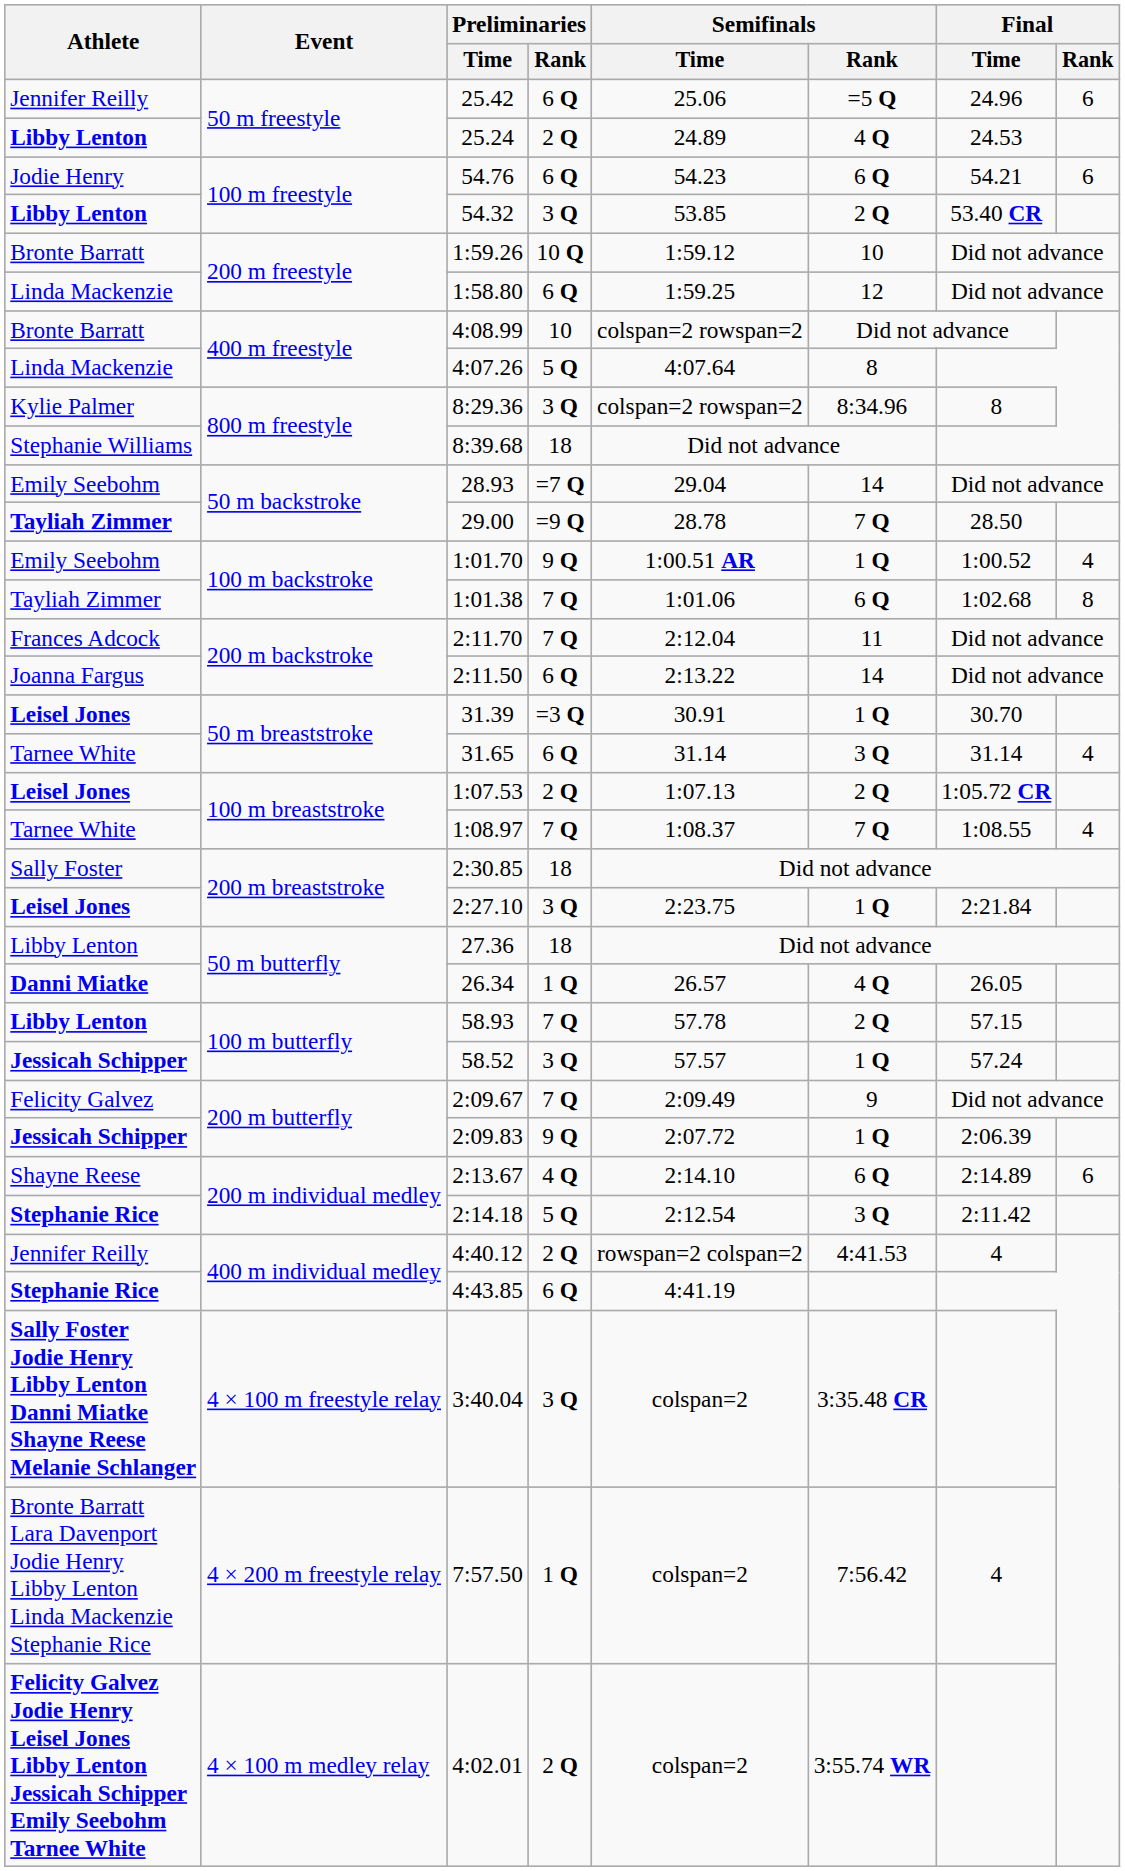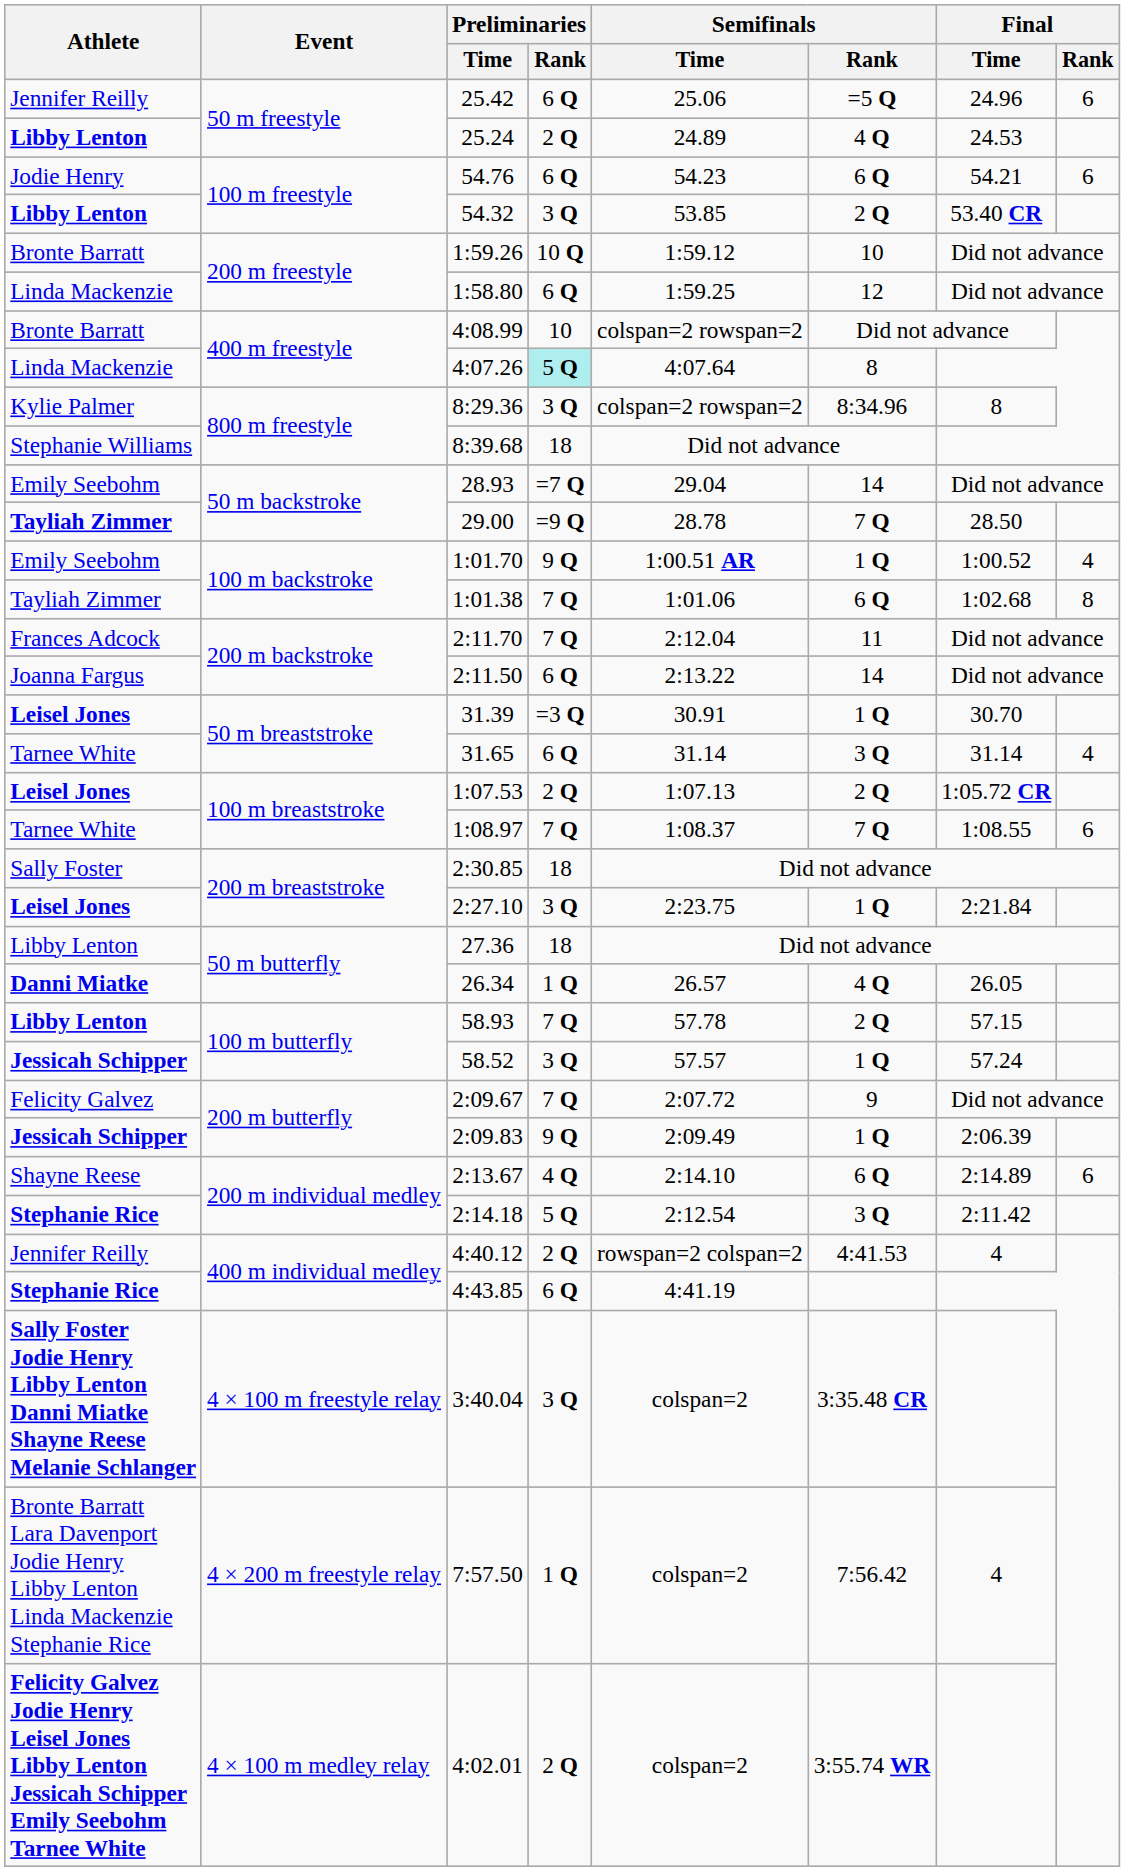4:07.26 | Preliminaries / Rank: no background -> paleturquoise background
1:08.97 | Final / Rank: 4 -> 6
2:09.67 | Semifinals / Time: 2:09.49 -> 2:07.72
2:09.83 | Semifinals / Time: 2:07.72 -> 2:09.49
